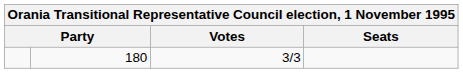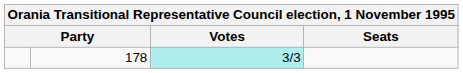row 3 | column 2: 180 -> 178
row 3 | Votes: no background -> paleturquoise background
